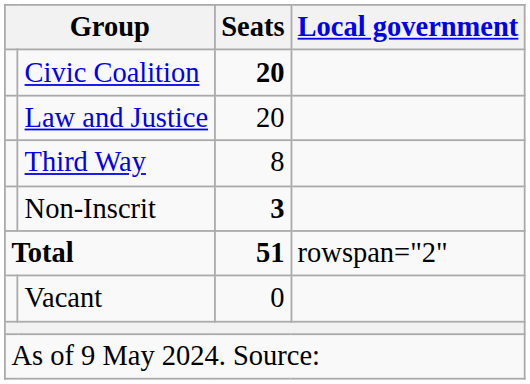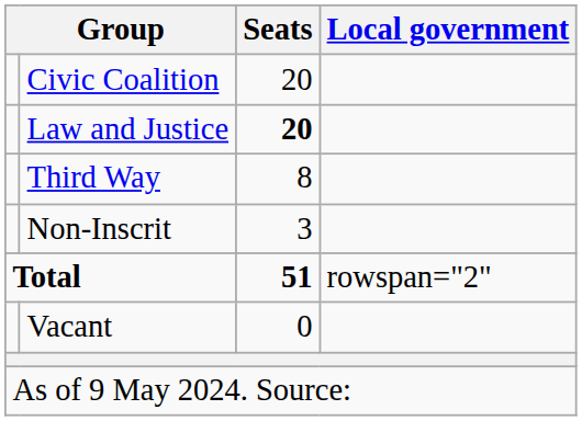Civic Coalition | Seats: bold -> normal
Law and Justice | Seats: normal -> bold
Non-Inscrit | Seats: bold -> normal
